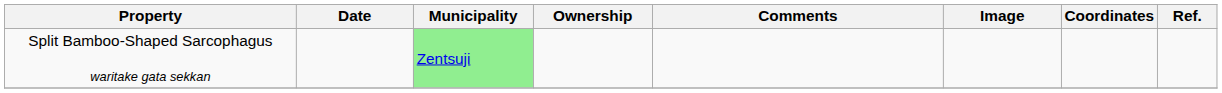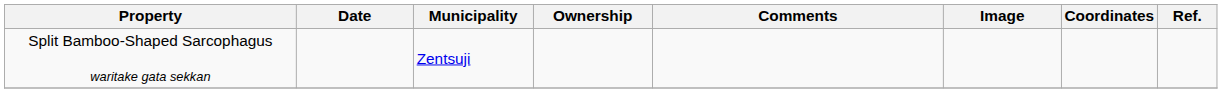Split Bamboo-Shaped Sarcophagus waritake gata sekkan | Municipality: lightgreen background -> no background
